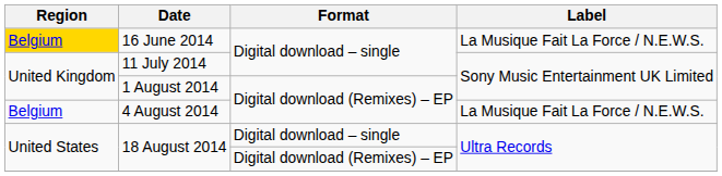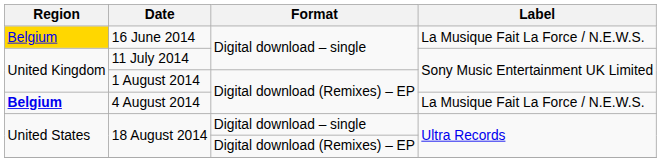4 August 2014 | Region: normal -> bold
